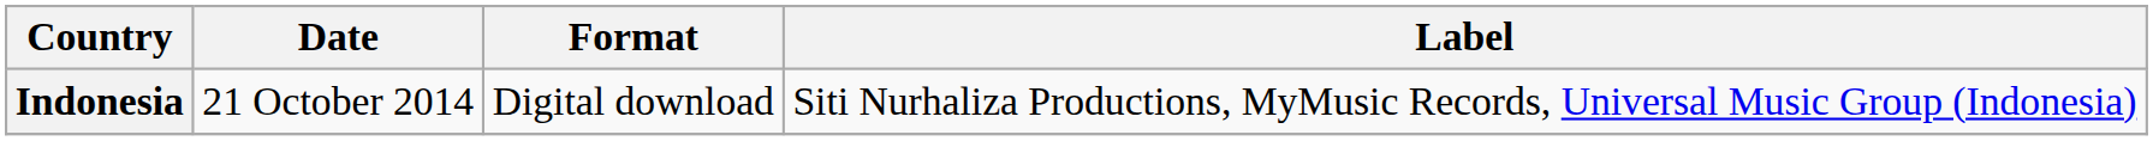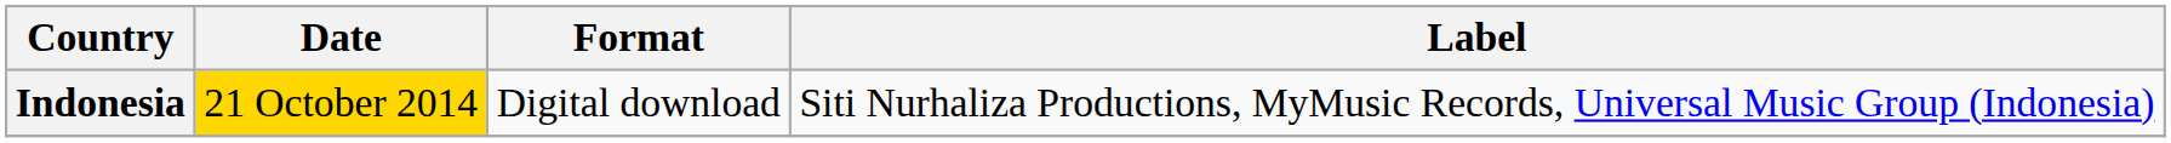Indonesia | Date: no background -> gold background
